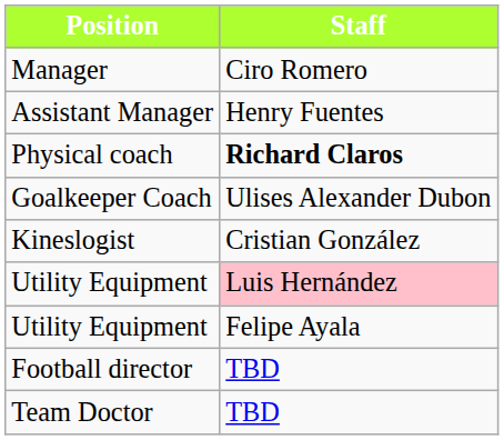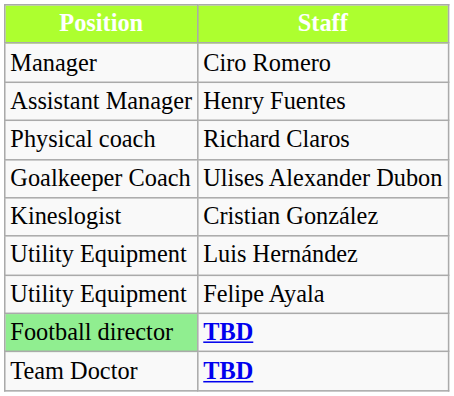row 4 | Staff: bold -> normal
row 7 | Staff: pink background -> no background
row 9 | Position: no background -> lightgreen background
row 9 | Staff: normal -> bold
row 10 | Staff: normal -> bold
